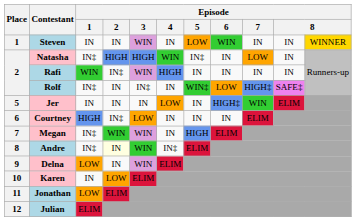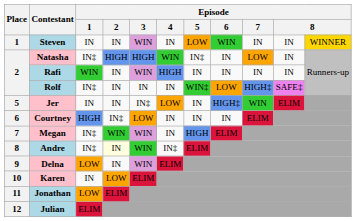Rafi | Episode / 2: IN‡ -> IN
Rolf | Episode / 3: IN‡ -> IN
Jer | Episode / 3: IN -> IN‡
